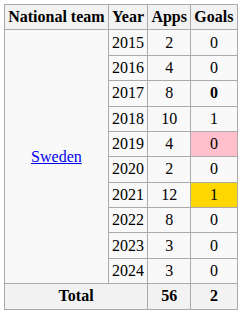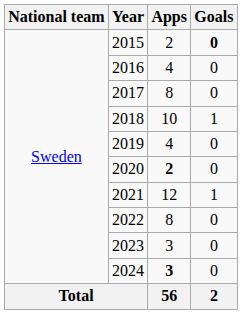2015 | Goals: normal -> bold
2017 | Goals: bold -> normal
2019 | Goals: pink background -> no background
2020 | Apps: normal -> bold
2021 | Goals: gold background -> no background
2024 | Apps: normal -> bold
